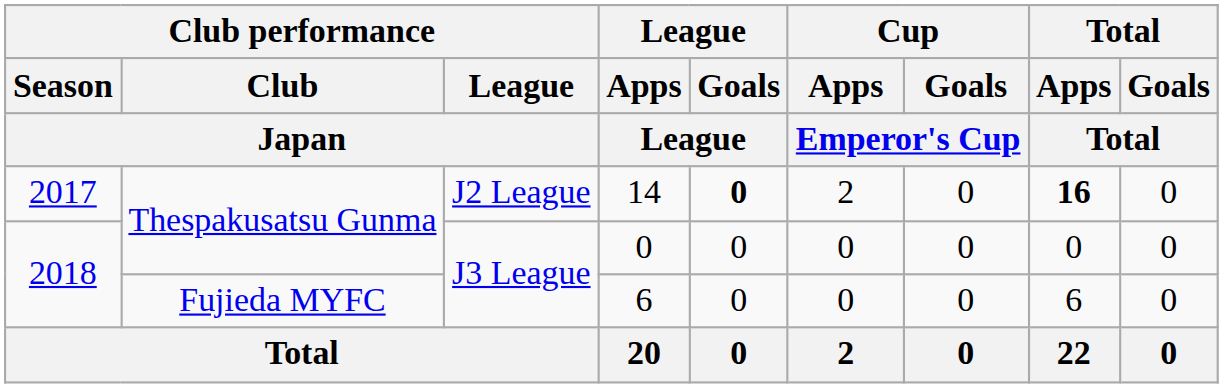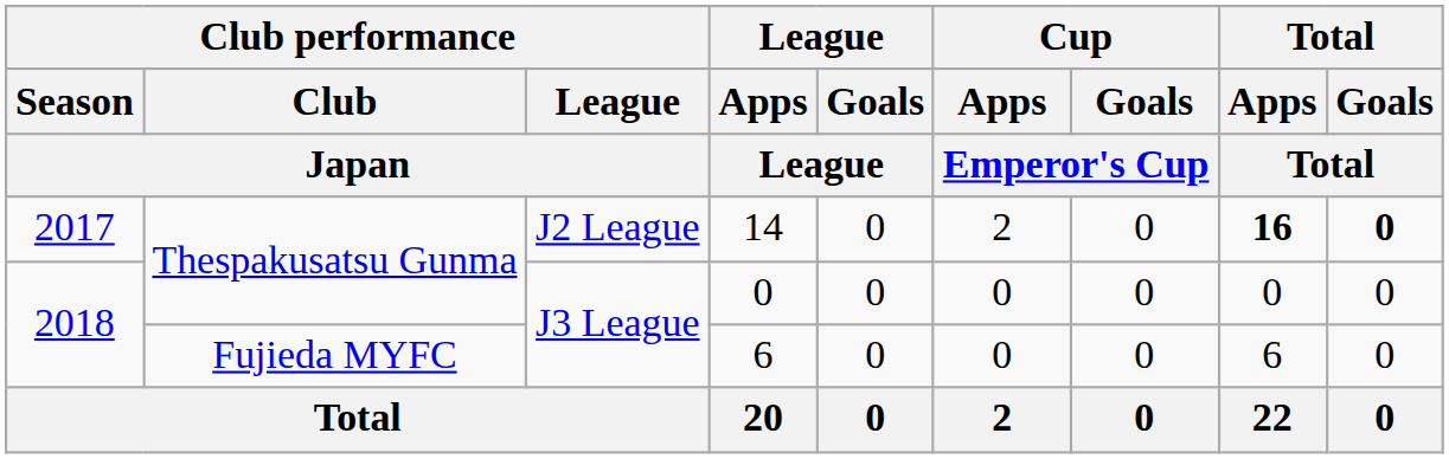14 | League / Goals / League: bold -> normal
14 | Total / Goals / Total: normal -> bold
